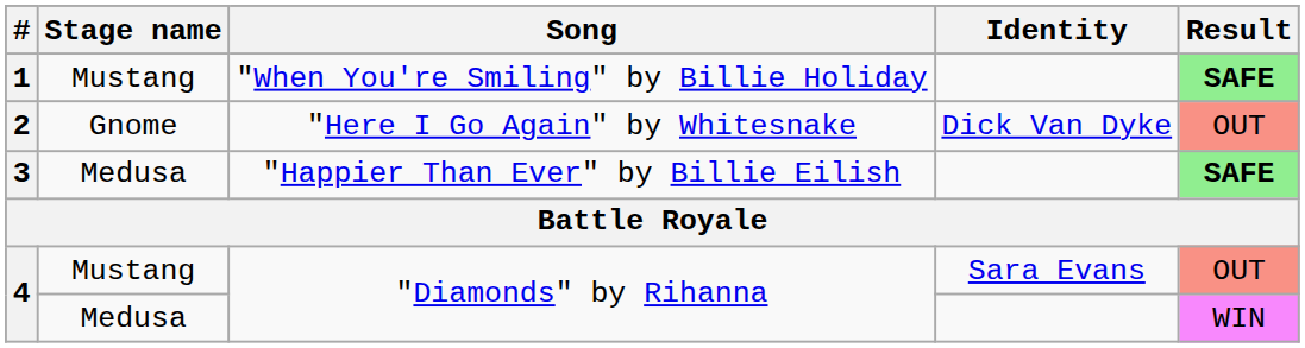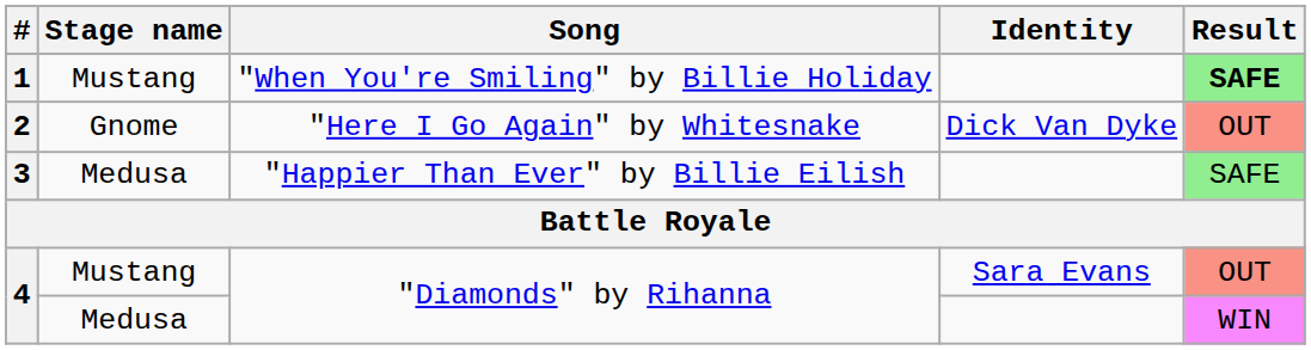3 | Result: bold -> normal
